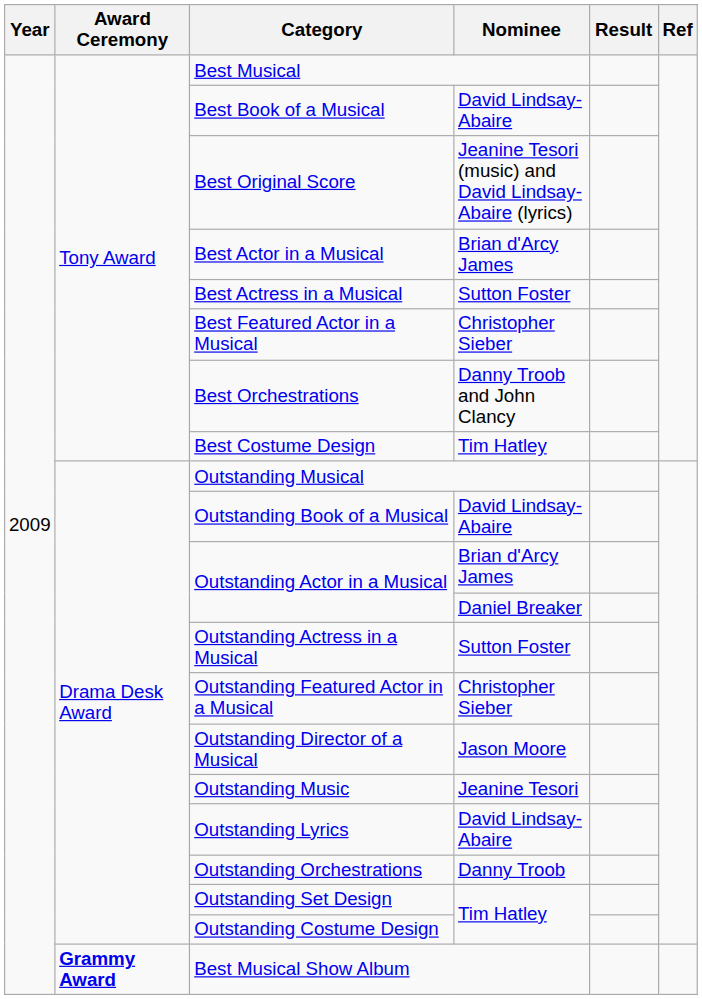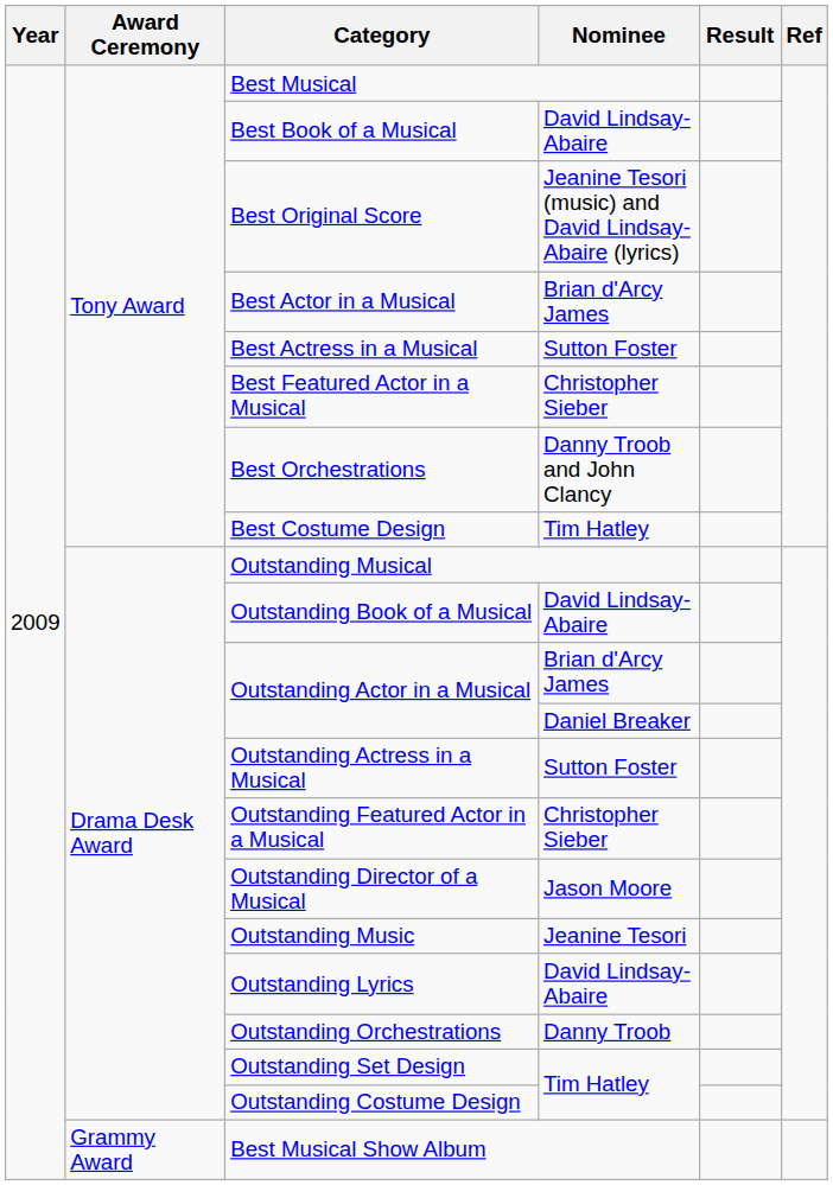Best Musical Show Album | Award Ceremony: bold -> normal
